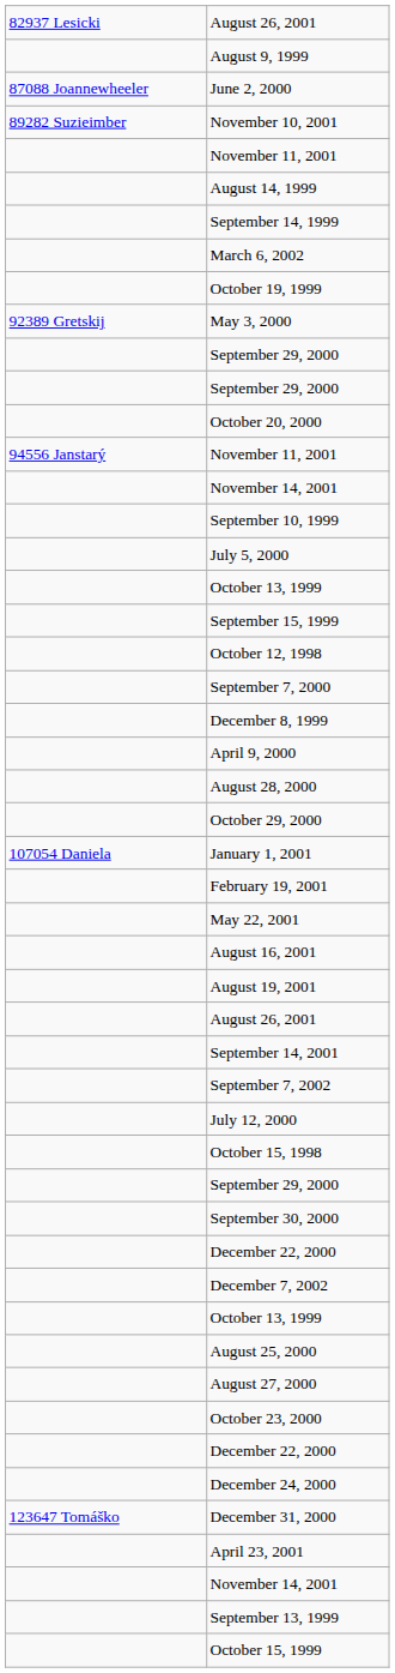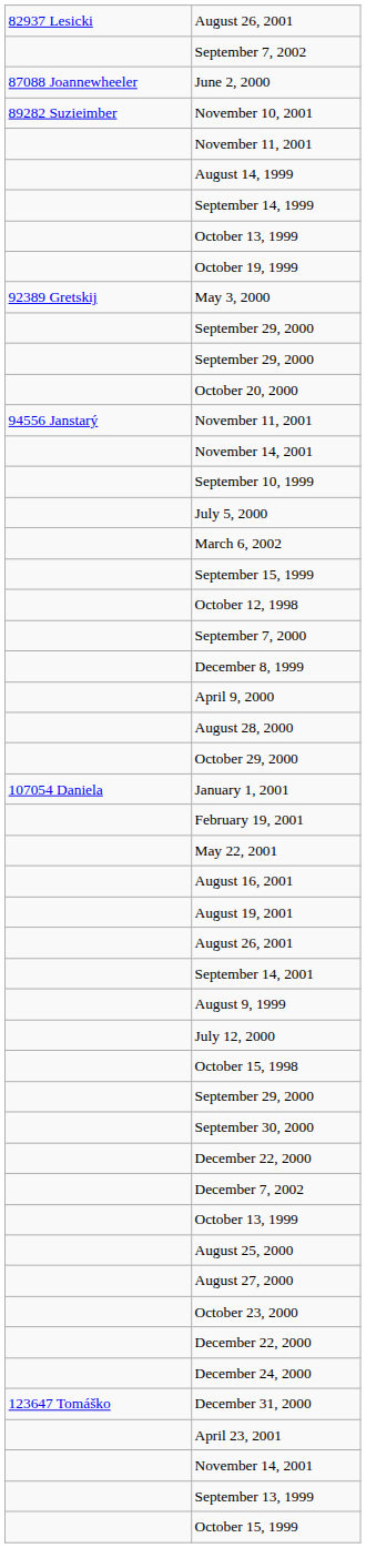row 2 | column 2: August 9, 1999 -> September 7, 2002
row 8 | column 2: March 6, 2002 -> October 13, 1999
row 18 | column 2: October 13, 1999 -> March 6, 2002
row 33 | column 2: September 7, 2002 -> August 9, 1999
